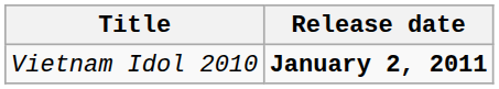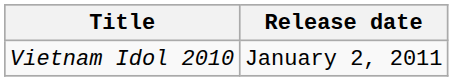Vietnam Idol 2010 | Release date: bold -> normal
